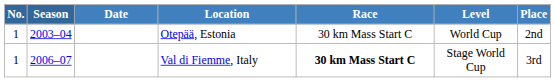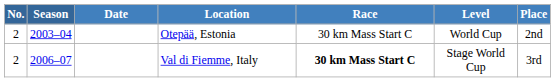Otepää, Estonia | No.: 1 -> 2
Val di Fiemme, Italy | No.: 1 -> 2
